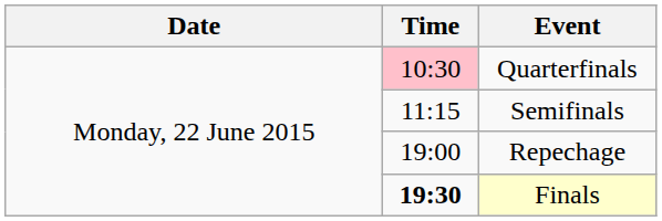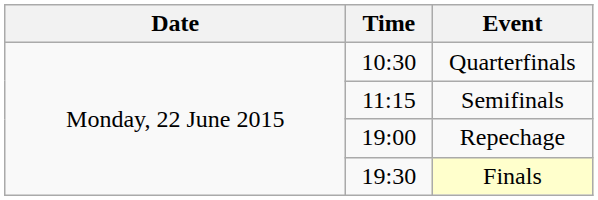Quarterfinals | Time: pink background -> no background
Finals | Time: bold -> normal
